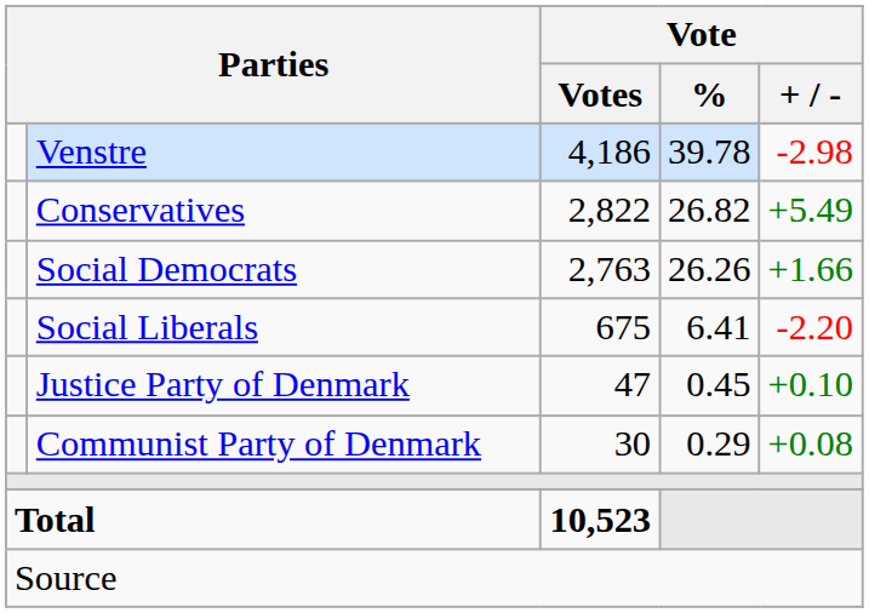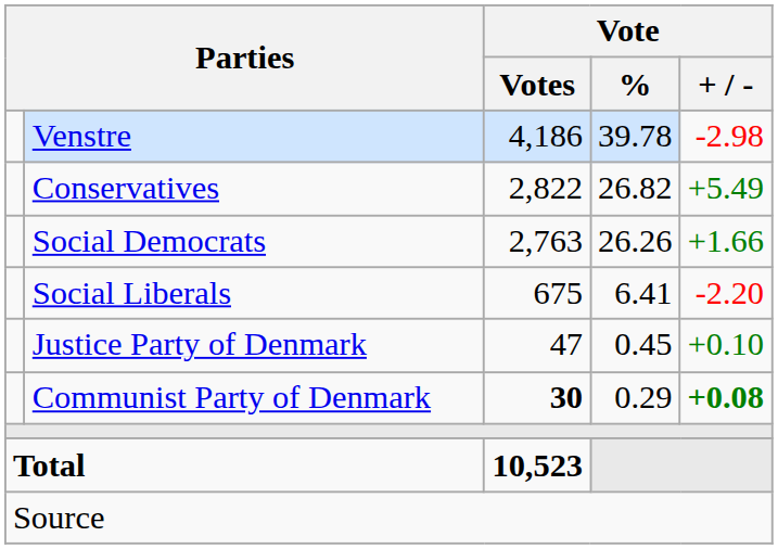Communist Party of Denmark | Vote / Votes: normal -> bold
Communist Party of Denmark | Vote / + / -: normal -> bold
